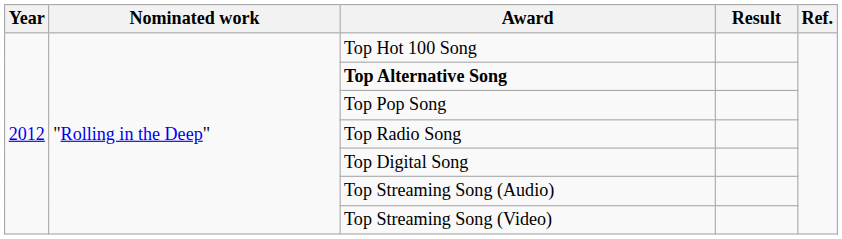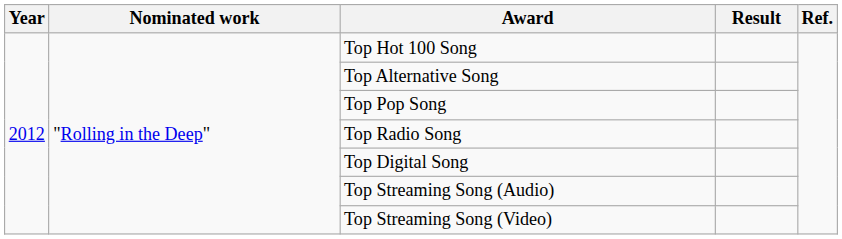Top Alternative Song | Award: bold -> normal
